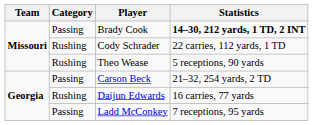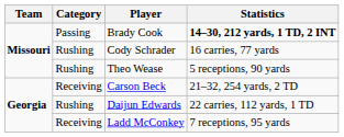Cody Schrader | Statistics: 22 carries, 112 yards, 1 TD -> 16 carries, 77 yards
Carson Beck | Category: Passing -> Receiving
Daijun Edwards | Statistics: 16 carries, 77 yards -> 22 carries, 112 yards, 1 TD
Ladd McConkey | Category: Passing -> Receiving
